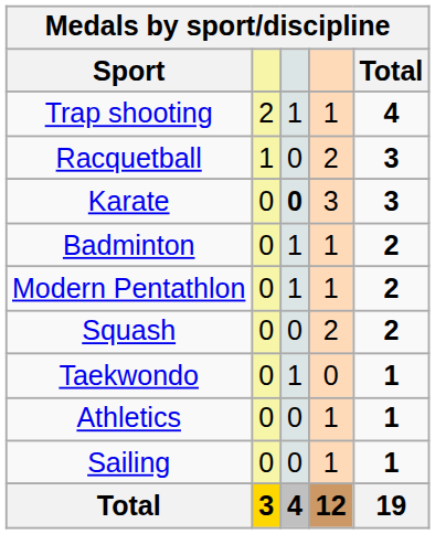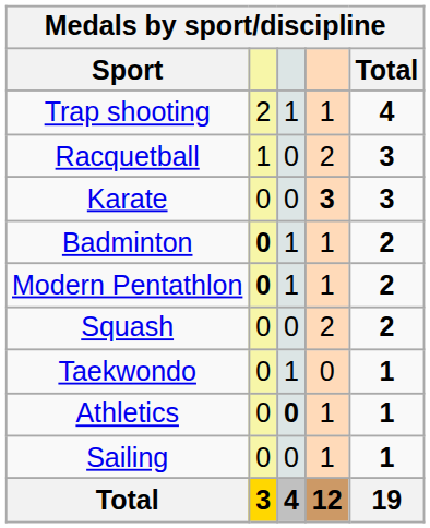Karate | column 3: bold -> normal
Karate | column 4: normal -> bold
Badminton | column 2: normal -> bold
Modern Pentathlon | column 2: normal -> bold
Athletics | column 3: normal -> bold
